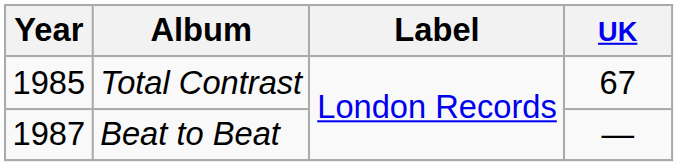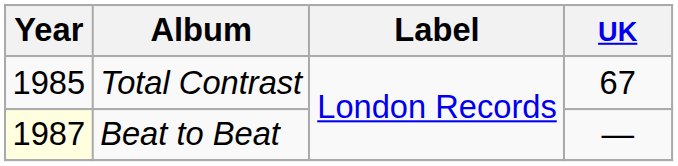Beat to Beat | Year: no background -> lightyellow background
